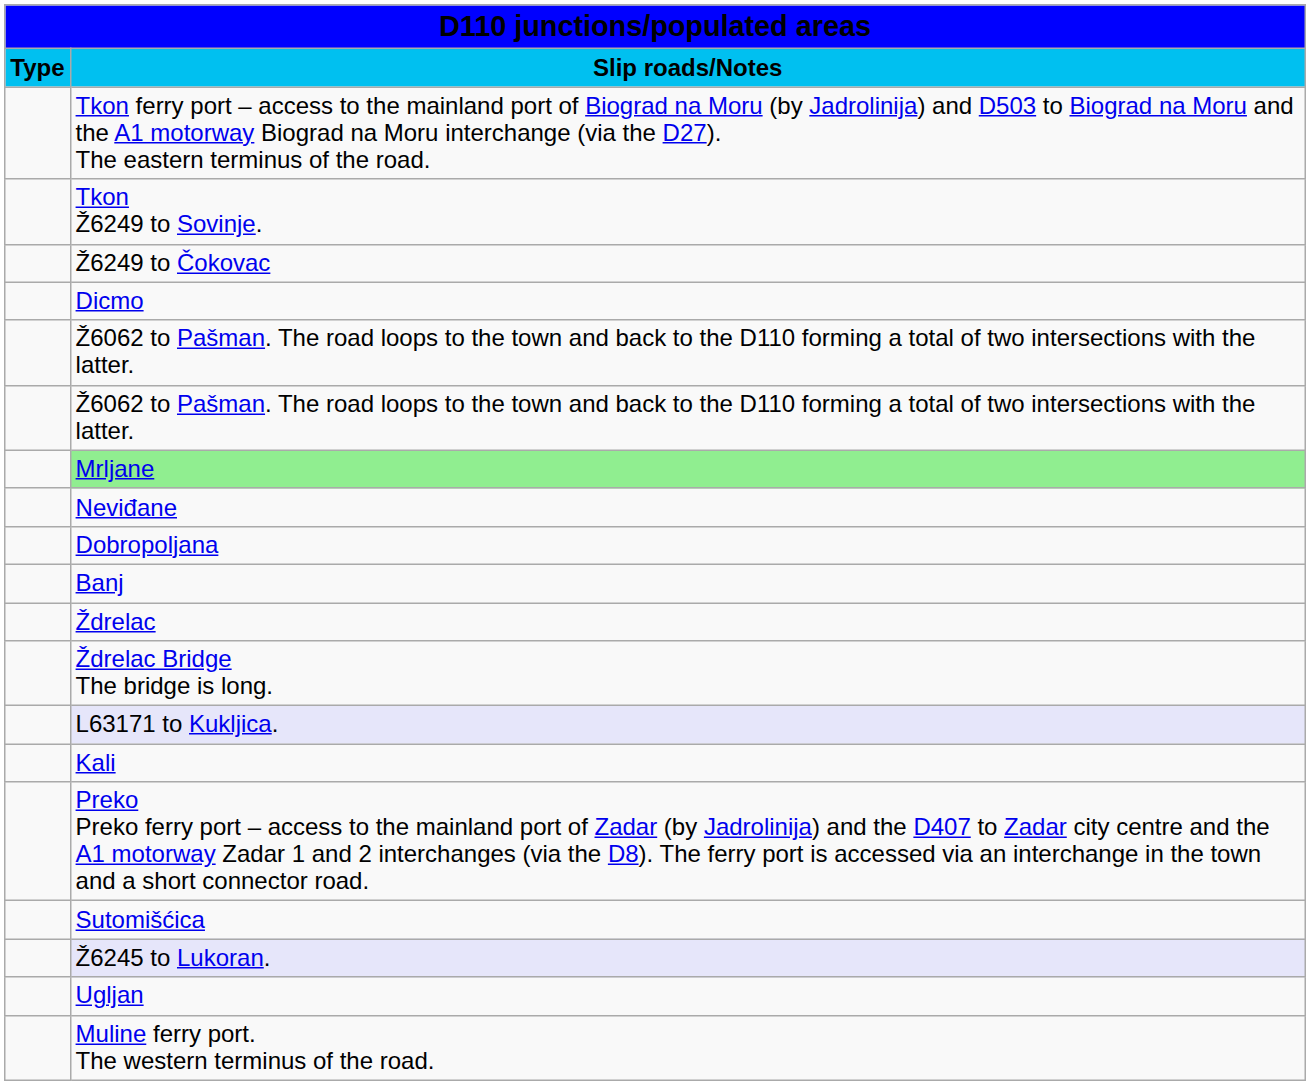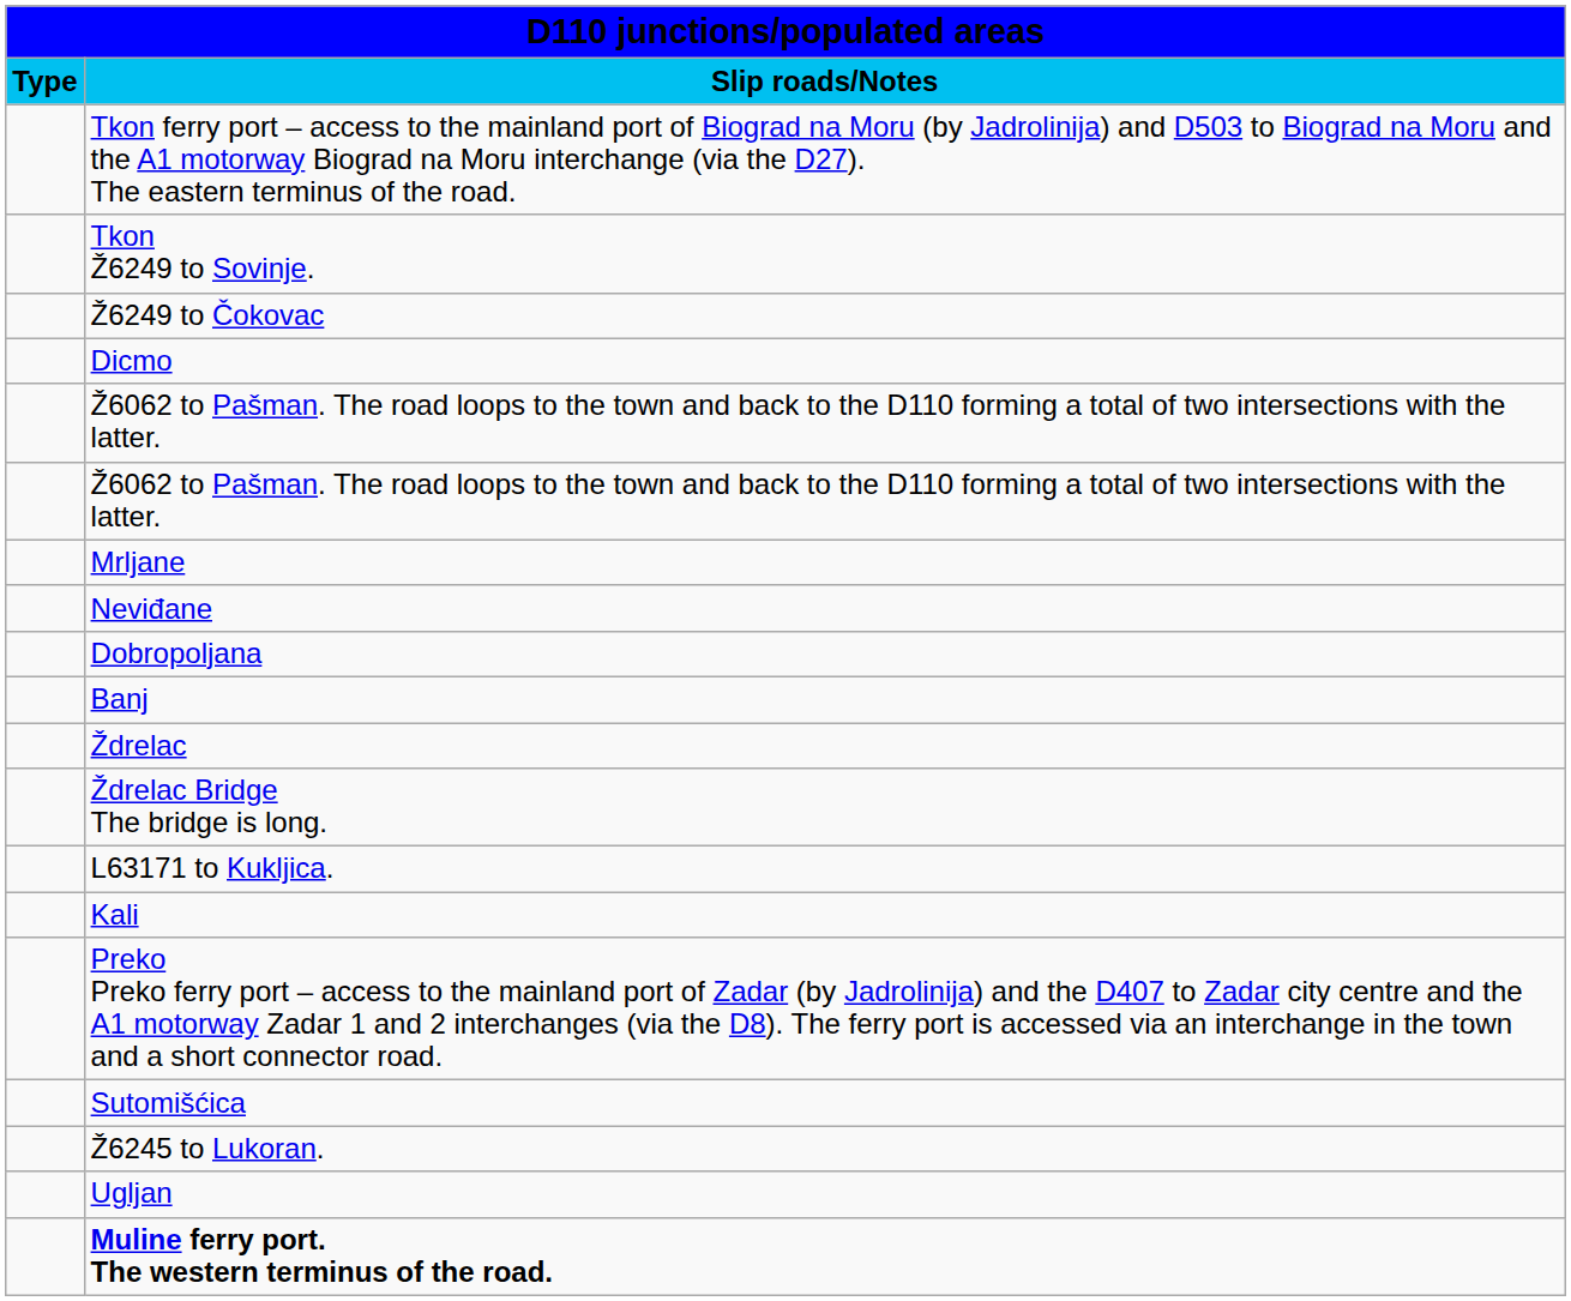row 9 | column 2: lightgreen background -> no background
row 15 | column 2: lavender background -> no background
row 19 | column 2: lavender background -> no background
row 21 | column 2: normal -> bold
